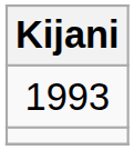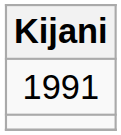row 2 | column 1: 1993 -> 1991
